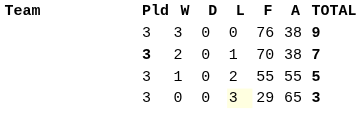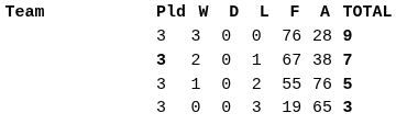row 2 | column 7: 38 -> 28
row 3 | column 6: 70 -> 67
row 4 | column 7: 55 -> 76
row 5 | column 5: lightyellow background -> no background
row 5 | column 6: 29 -> 19
